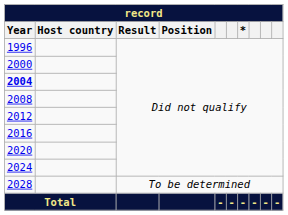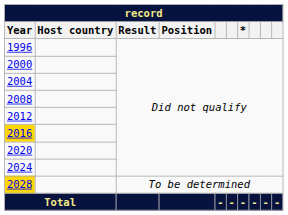2004 | Year: bold -> normal
2016 | Year: no background -> gold background
2028 | Year: no background -> gold background
